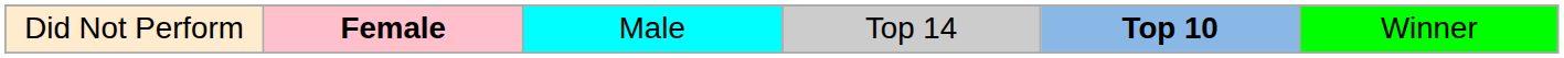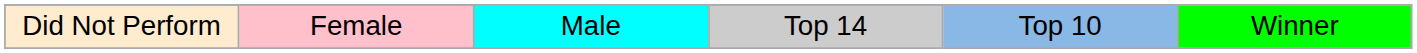Did Not Perform | column 2: bold -> normal
Did Not Perform | column 5: bold -> normal
